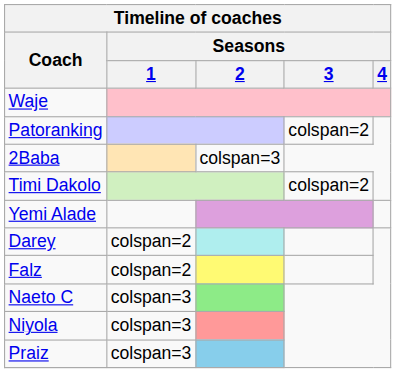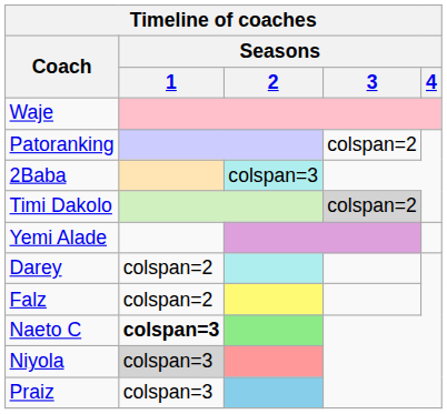2Baba | Seasons / 2: no background -> paleturquoise background
Timi Dakolo | Seasons / 3: no background -> lightgrey background
Naeto C | Seasons / 1: normal -> bold
Niyola | Seasons / 1: no background -> lightgrey background
